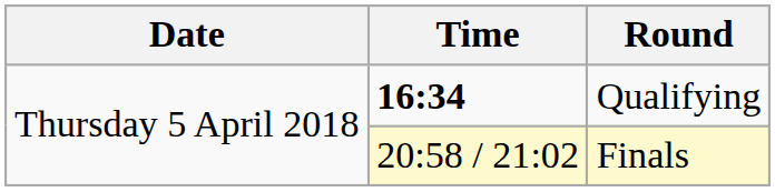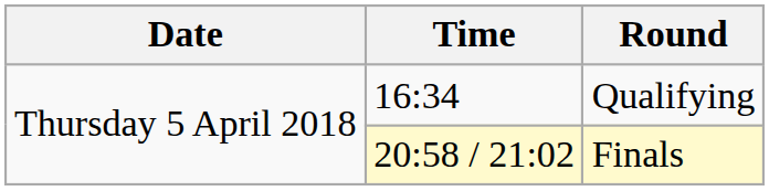Qualifying | Time: bold -> normal
